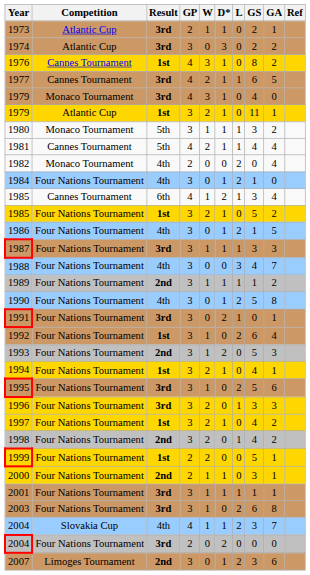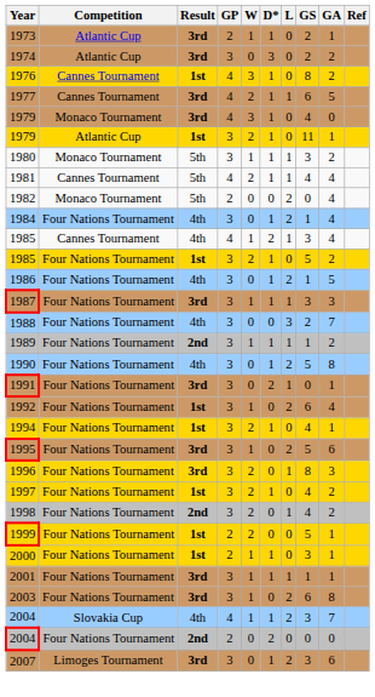1982 | Result: 4th -> 5th
1984 | GA: 0 -> 4
1985 / Cannes Tournament | Result: 6th -> 4th
1988 | GS: 4 -> 2
- row: 1993 | Four Nations Tournament | 2nd | 3 | 1 | 2 | 0 | 5 | 3
1996 | GS: 3 -> 8
2000 | Result: 2nd -> 1st
2004 / Four Nations Tournament | Result: 3rd -> 2nd
2007 | Result: 2nd -> 3rd
